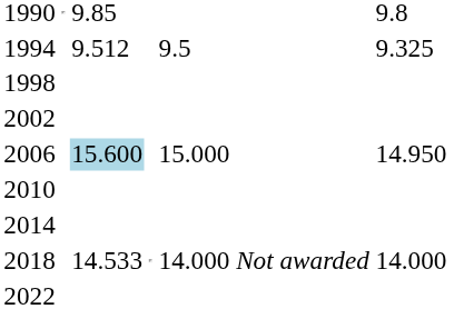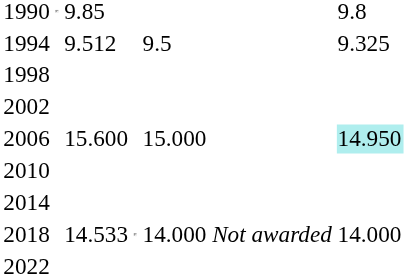2006 | column 2: lightblue background -> no background
2006 | column 5: no background -> paleturquoise background
